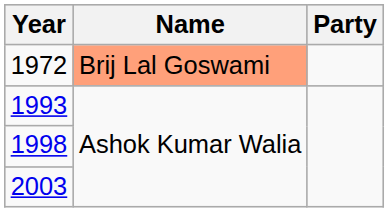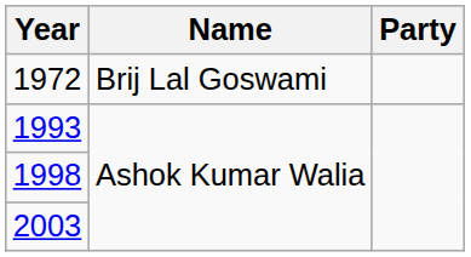1972 | Name: lightsalmon background -> no background
